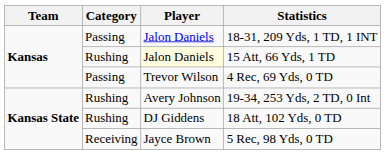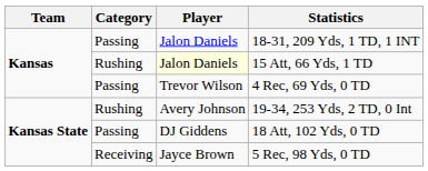18 Att, 102 Yds, 0 TD | Category: Rushing -> Passing
